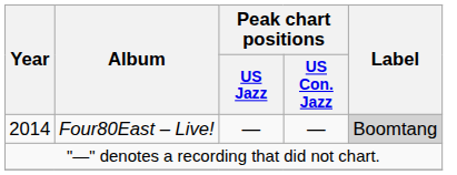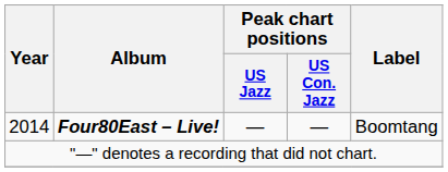2014 | Album: normal -> bold
2014 | Label: lightgrey background -> no background
